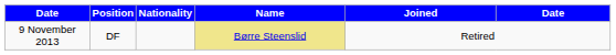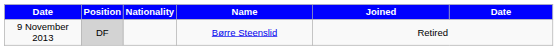9 November 2013 | Position: no background -> lightgrey background
9 November 2013 | Name: khaki background -> no background
